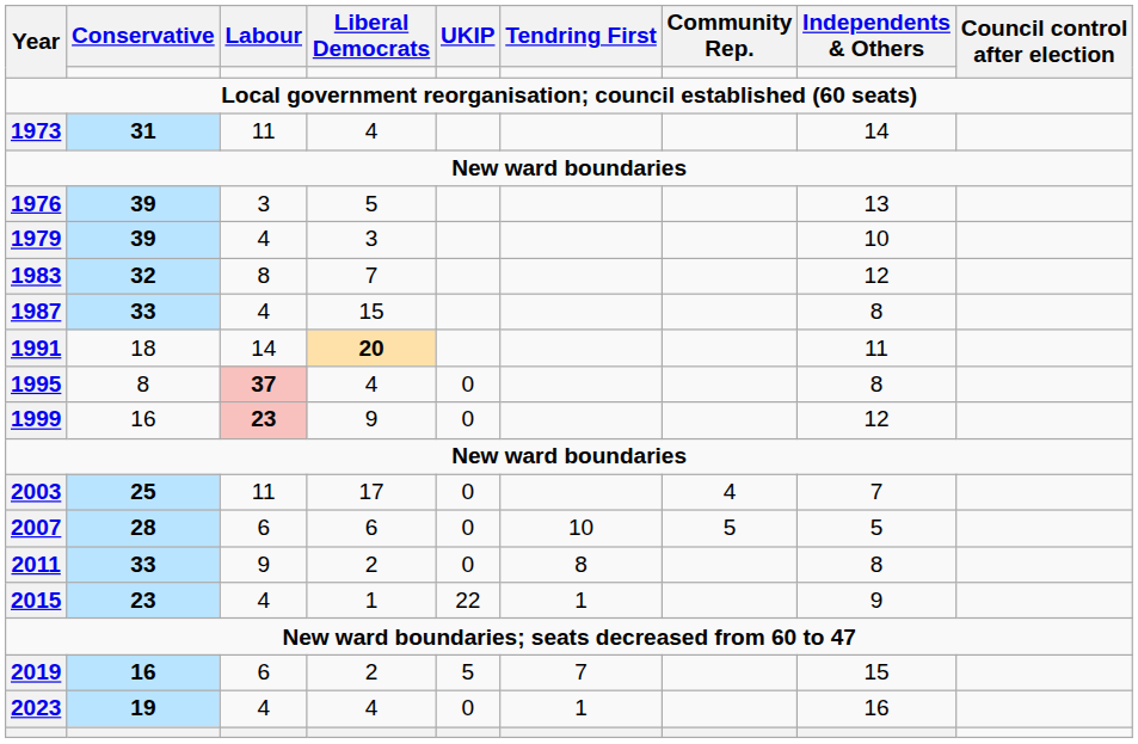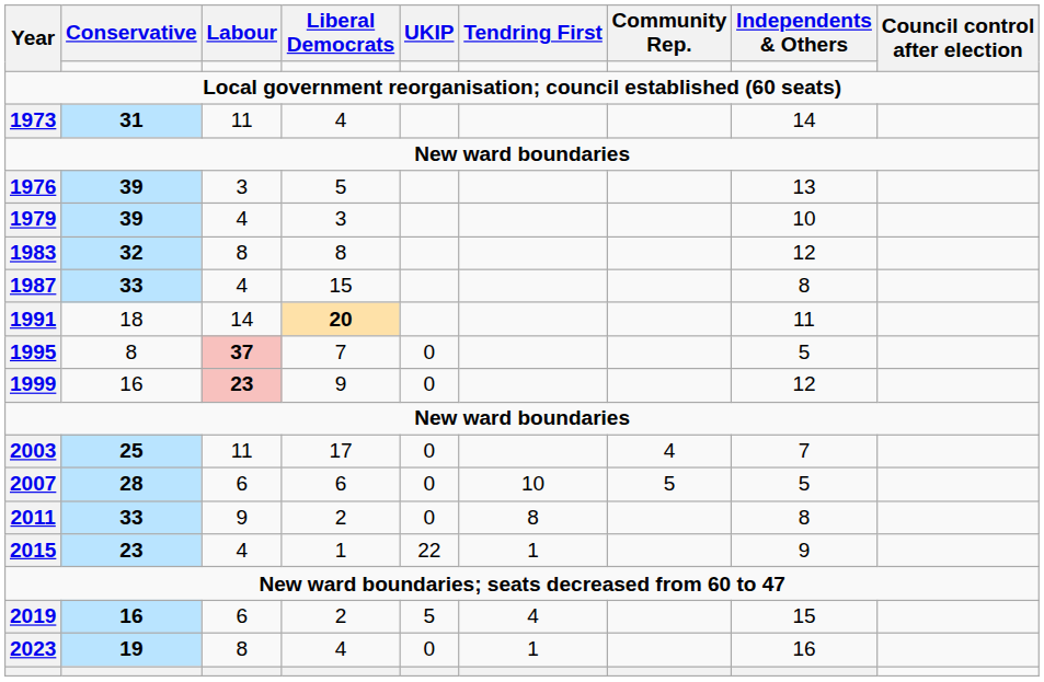1983 | Liberal Democrats: 7 -> 8
1995 | Liberal Democrats: 4 -> 7
1995 | Independents & Others: 8 -> 5
2019 | Tendring First: 7 -> 4
2023 | Labour: 4 -> 8
